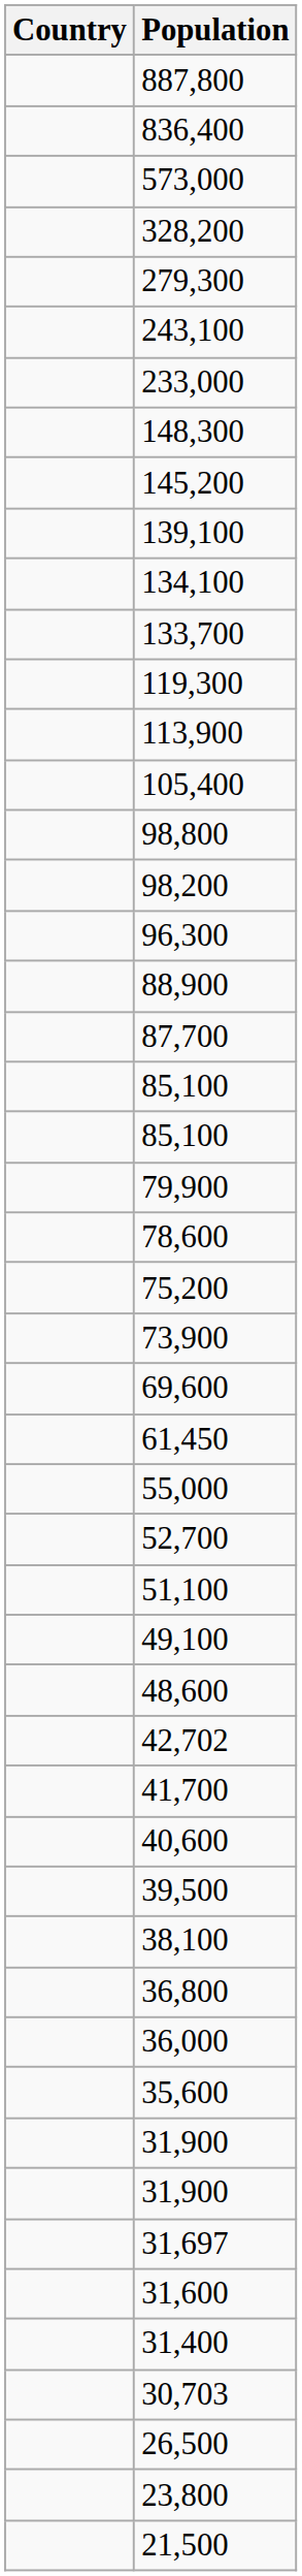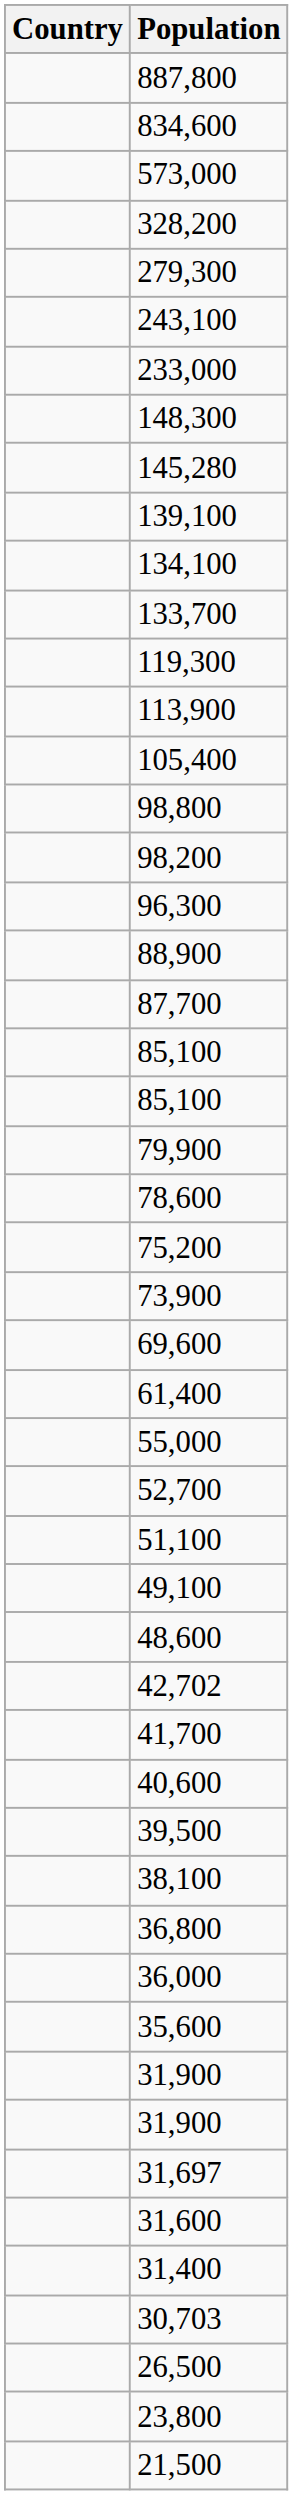row 3 | Population: 836,400 -> 834,600
row 10 | Population: 145,200 -> 145,280
row 29 | Population: 61,450 -> 61,400
